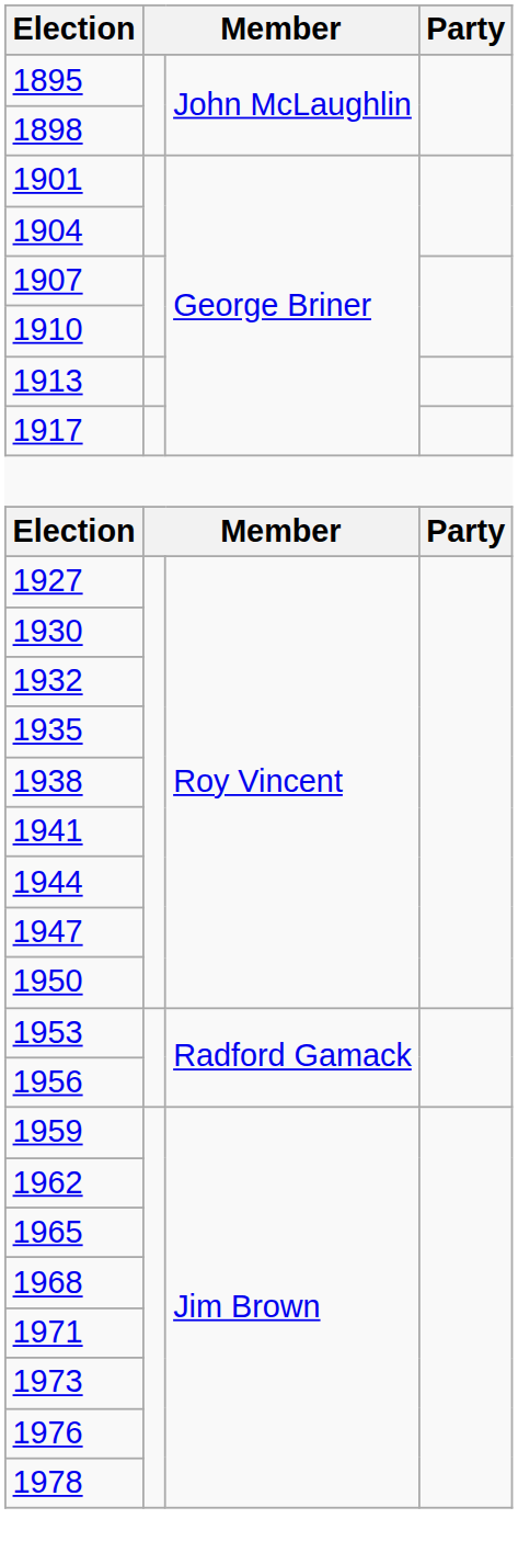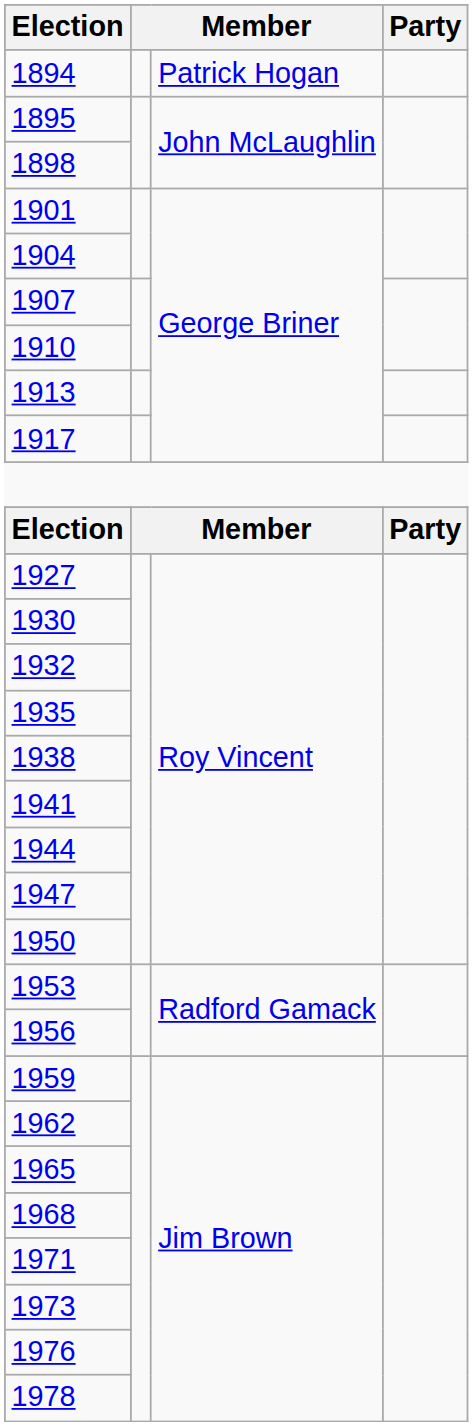+ row: 1894 | Patrick Hogan
